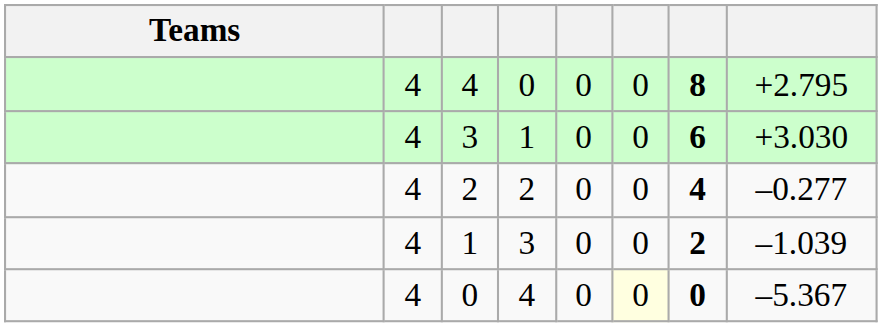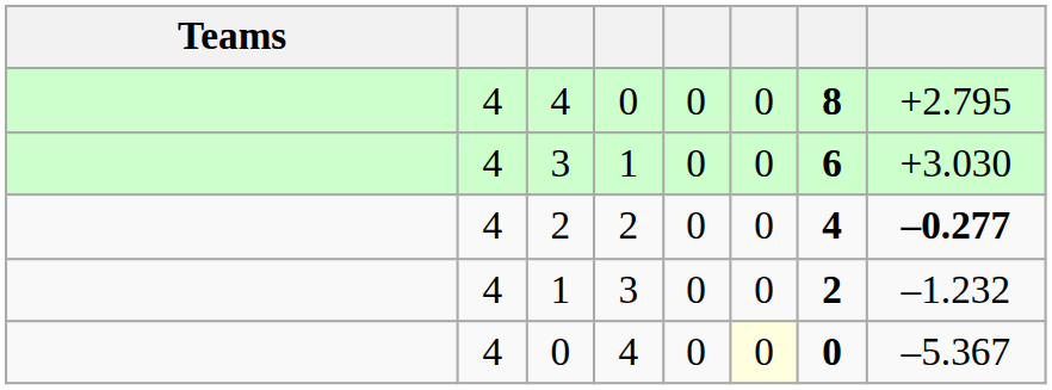row 4 | column 8: normal -> bold
row 5 | column 8: –1.039 -> –1.232
